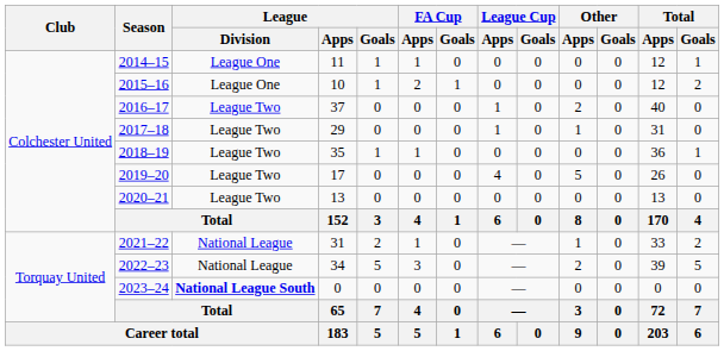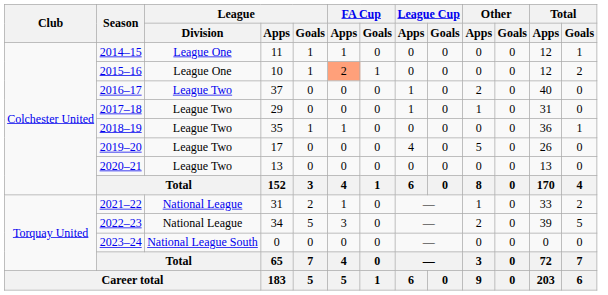2015–16 | FA Cup / Apps: no background -> lightsalmon background
2023–24 | League / Division: bold -> normal
